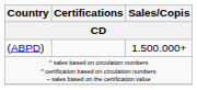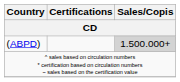(ABPD) | Sales/Copis / CD: no background -> lightgrey background
